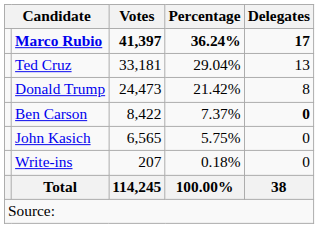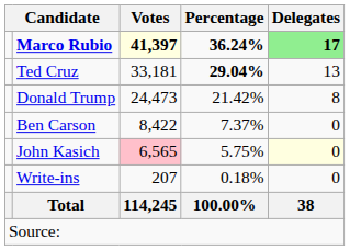Marco Rubio | Votes: no background -> lightyellow background
Marco Rubio | Delegates: no background -> lightgreen background
Ted Cruz | Percentage: normal -> bold
Ben Carson | Delegates: bold -> normal
John Kasich | Votes: no background -> pink background
John Kasich | Delegates: no background -> lightyellow background
